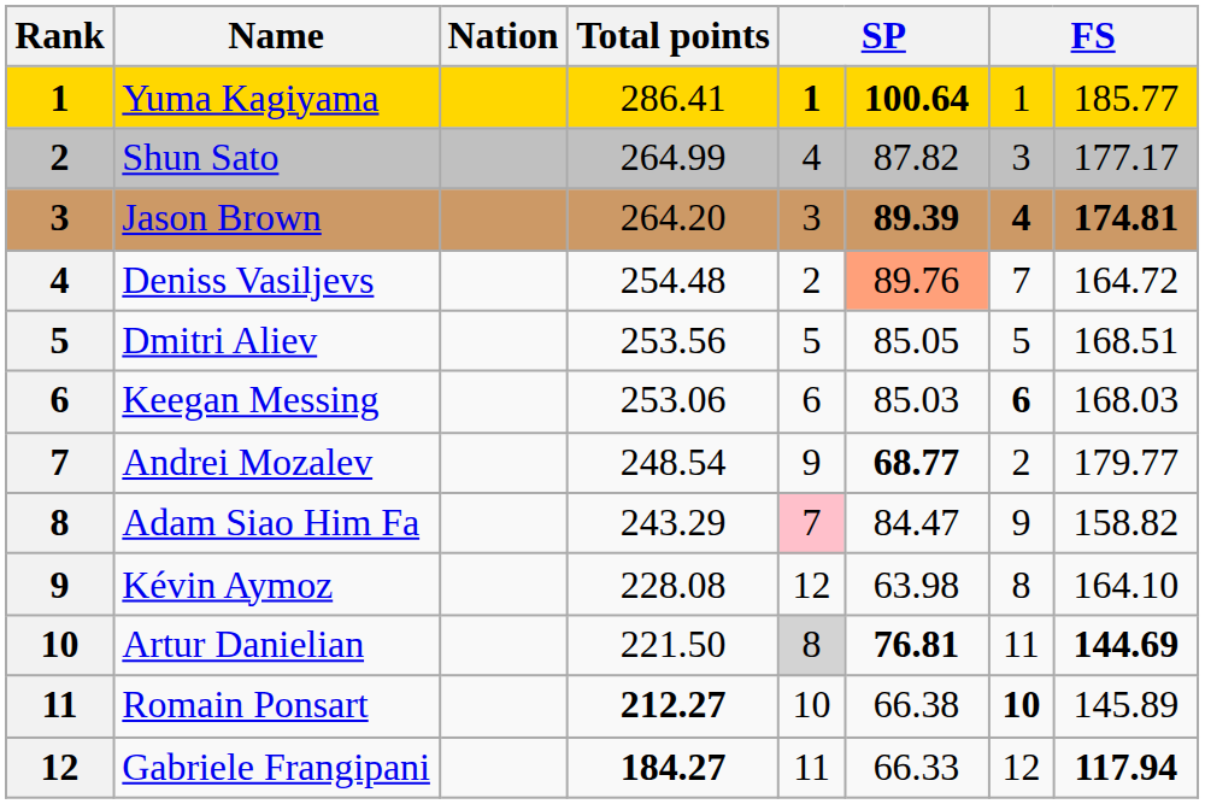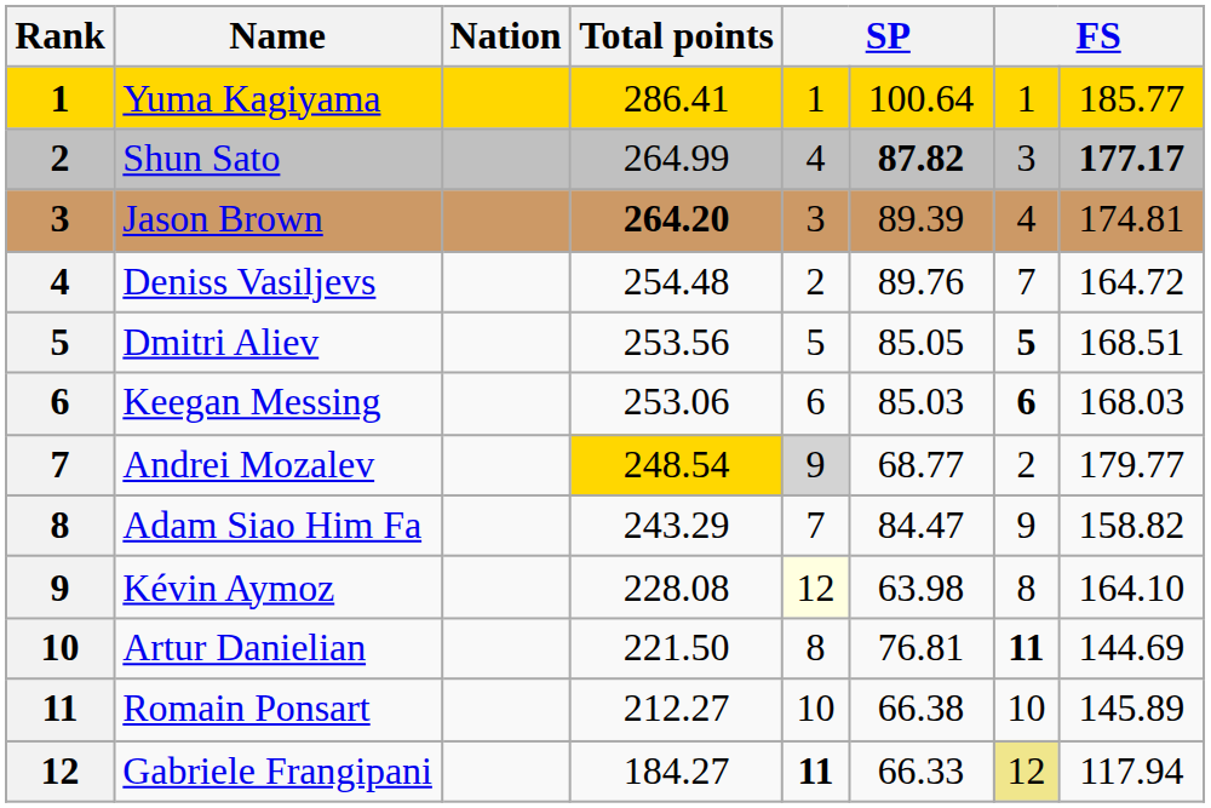Yuma Kagiyama | column 5: bold -> normal
Yuma Kagiyama | column 6: bold -> normal
Shun Sato | column 6: normal -> bold
Shun Sato | column 8: normal -> bold
Jason Brown | Total points: normal -> bold
Jason Brown | column 6: bold -> normal
Jason Brown | column 7: bold -> normal
Jason Brown | column 8: bold -> normal
Deniss Vasiljevs | column 6: lightsalmon background -> no background
Dmitri Aliev | column 7: normal -> bold
Andrei Mozalev | Total points: no background -> gold background
Andrei Mozalev | column 5: no background -> lightgrey background
Andrei Mozalev | column 6: bold -> normal
Adam Siao Him Fa | column 5: pink background -> no background
Kévin Aymoz | column 5: no background -> lightyellow background
Artur Danielian | column 5: lightgrey background -> no background
Artur Danielian | column 6: bold -> normal
Artur Danielian | column 7: normal -> bold
Artur Danielian | column 8: bold -> normal
Romain Ponsart | Total points: bold -> normal
Romain Ponsart | column 7: bold -> normal
Gabriele Frangipani | Total points: bold -> normal
Gabriele Frangipani | column 5: normal -> bold
Gabriele Frangipani | column 7: no background -> khaki background
Gabriele Frangipani | column 8: bold -> normal
